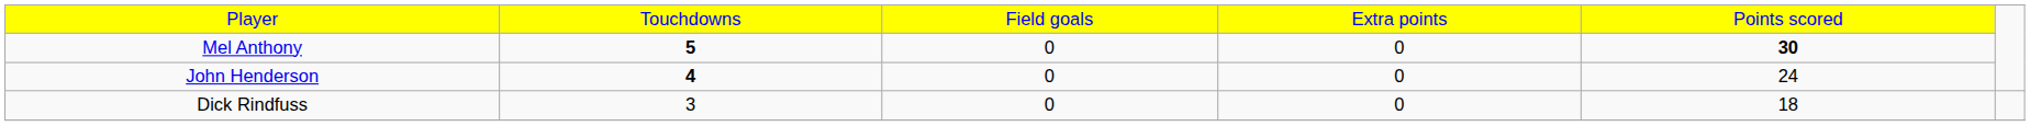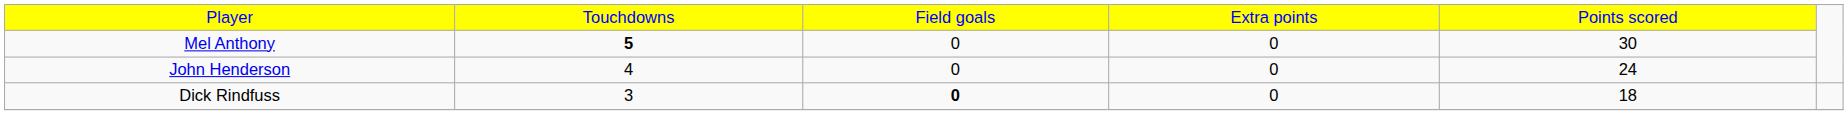Mel Anthony | column 5: bold -> normal
John Henderson | column 2: bold -> normal
Dick Rindfuss | column 3: normal -> bold
